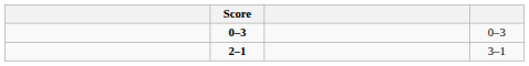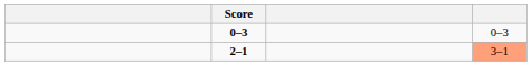2–1 | column 4: no background -> lightsalmon background
